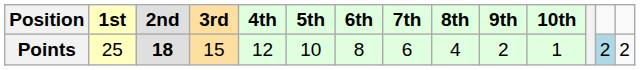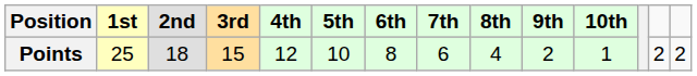Points | 2nd: bold -> normal
Points | column 13: lightblue background -> no background
